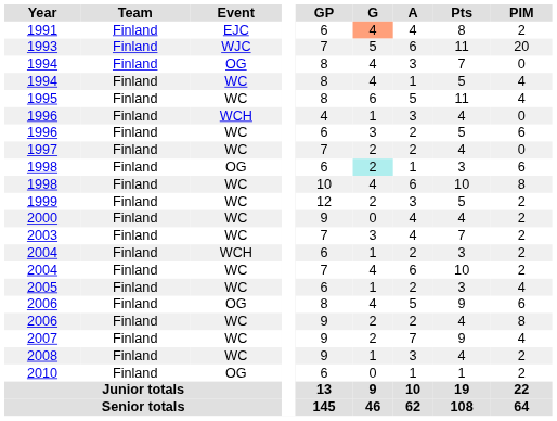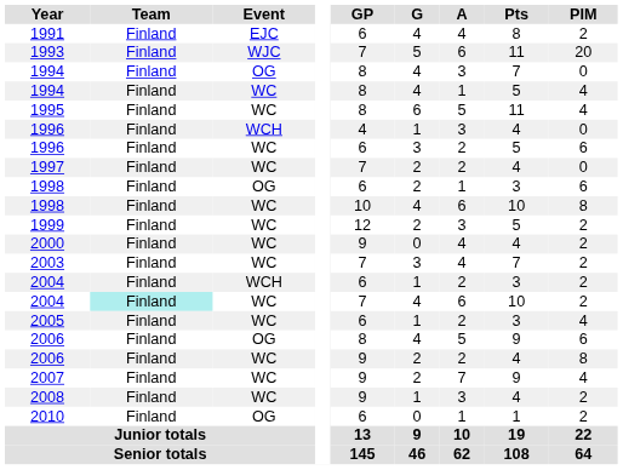1991 | G: lightsalmon background -> no background
1998 / OG | G: paleturquoise background -> no background
2004 / WC | Team: no background -> paleturquoise background
